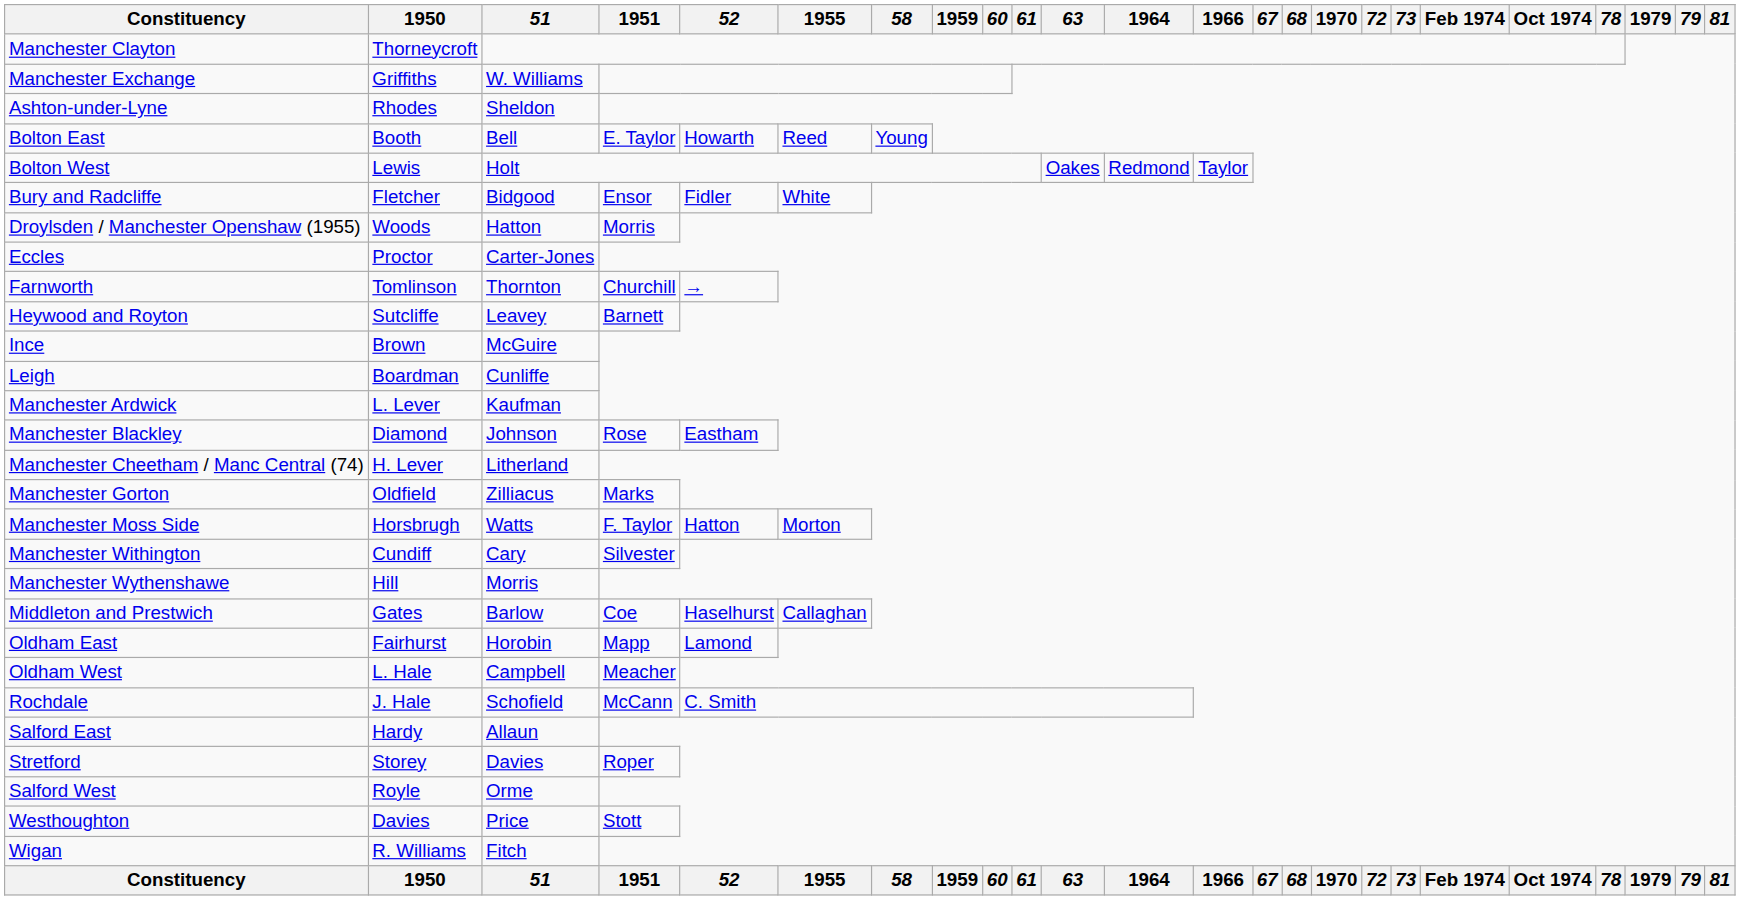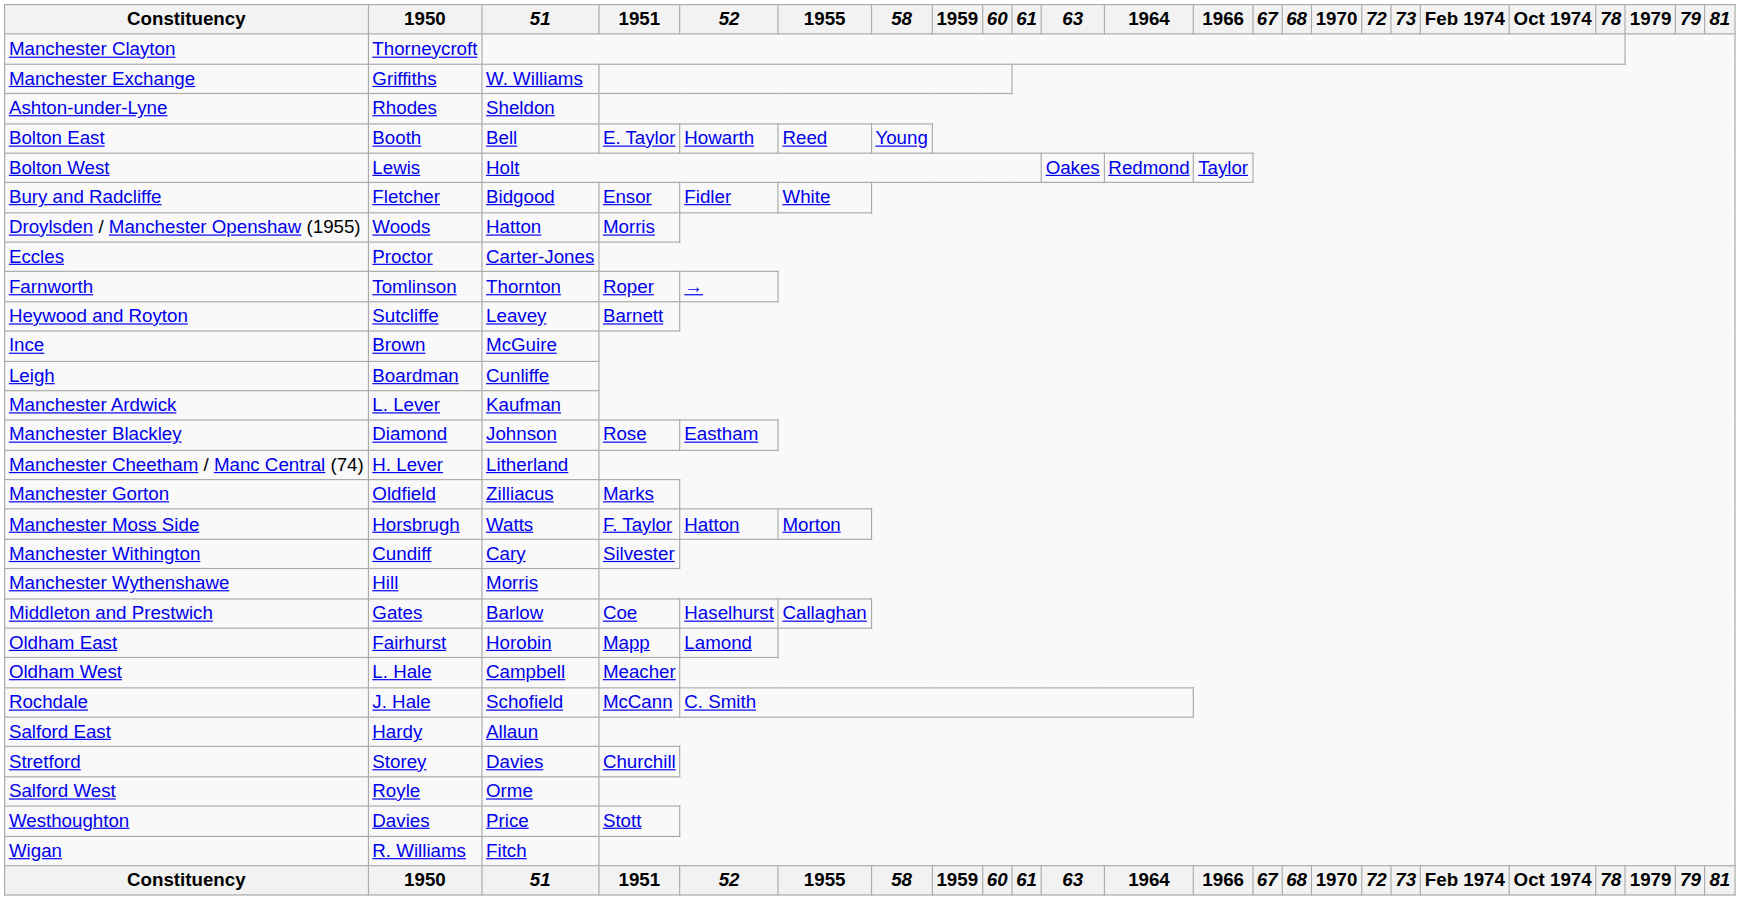Farnworth | 1951: Churchill -> Roper
Stretford | 1951: Roper -> Churchill
